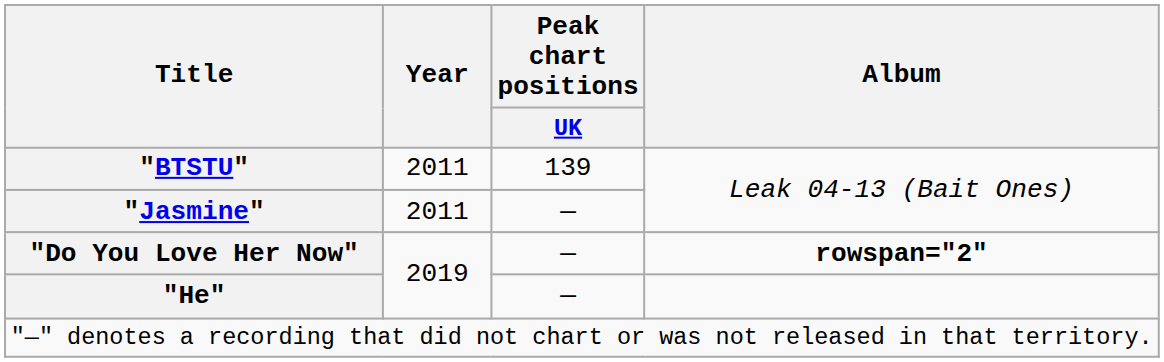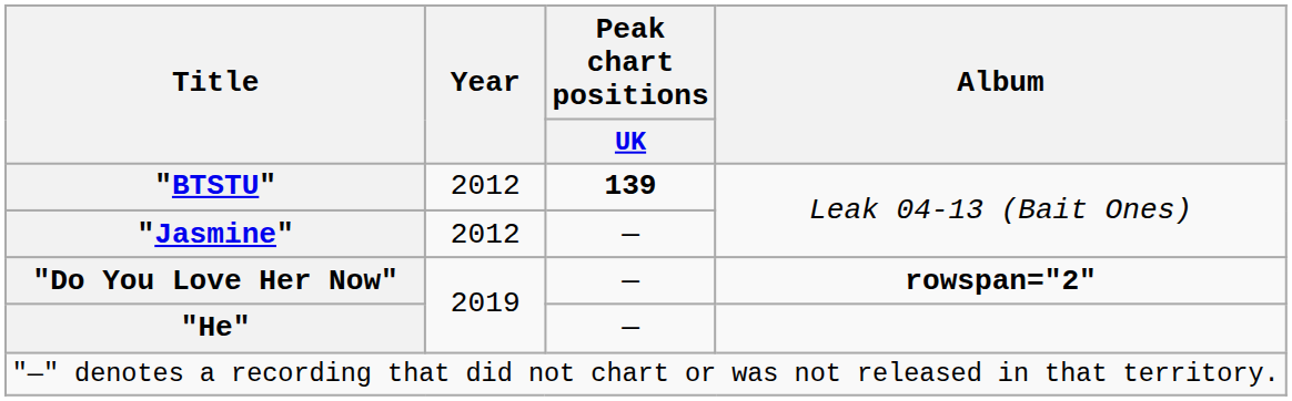"BTSTU" | Year: 2011 -> 2012
"BTSTU" | Peak chart positions / UK: normal -> bold
"Jasmine" | Year: 2011 -> 2012
